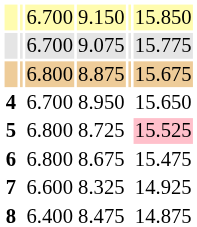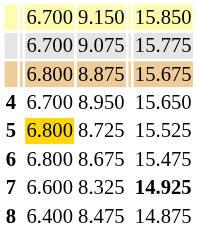8.725 | column 2: no background -> gold background
8.725 | column 4: pink background -> no background
8.325 | column 4: normal -> bold
